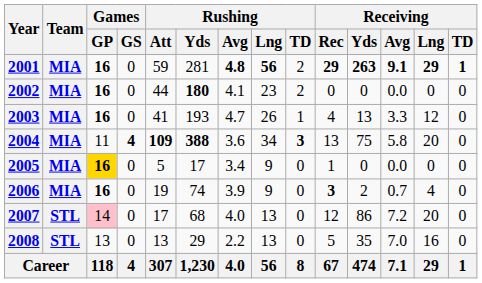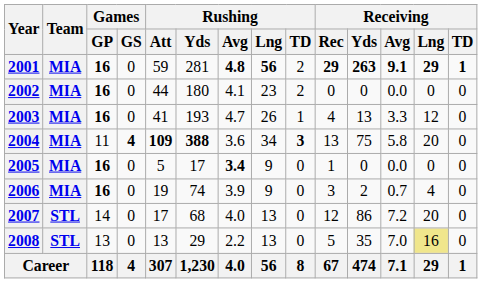2002 | Rushing / Yds: bold -> normal
2005 | Games / GP: gold background -> no background
2005 | Rushing / Avg: normal -> bold
2006 | Receiving / Rec: bold -> normal
2007 | Games / GP: pink background -> no background
2008 | Receiving / Lng: no background -> khaki background
